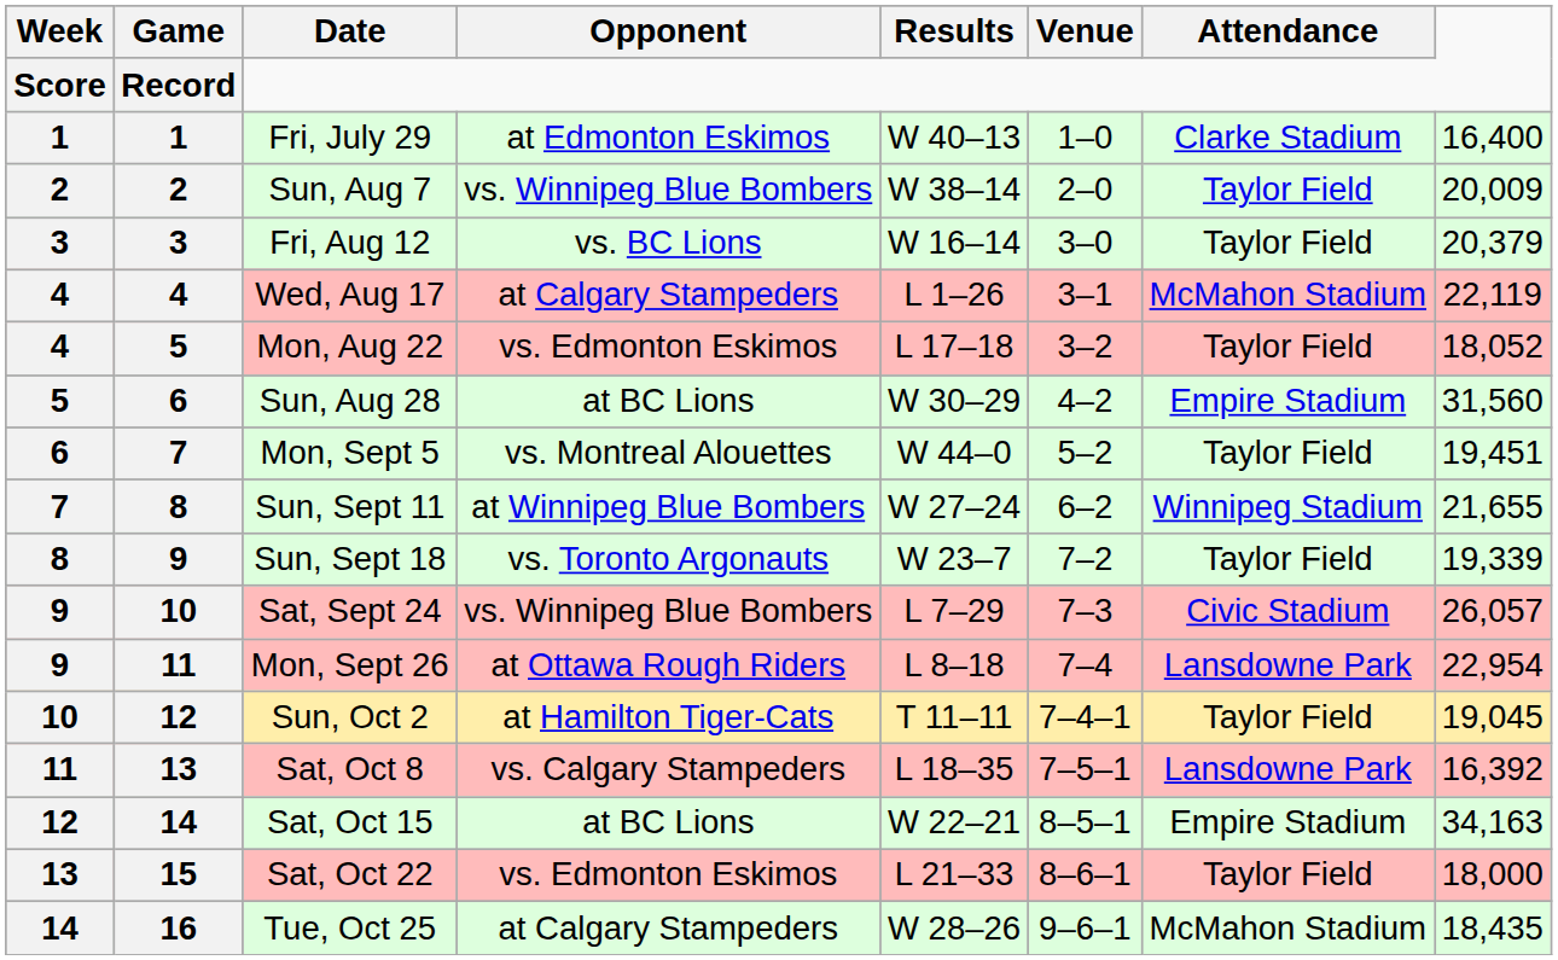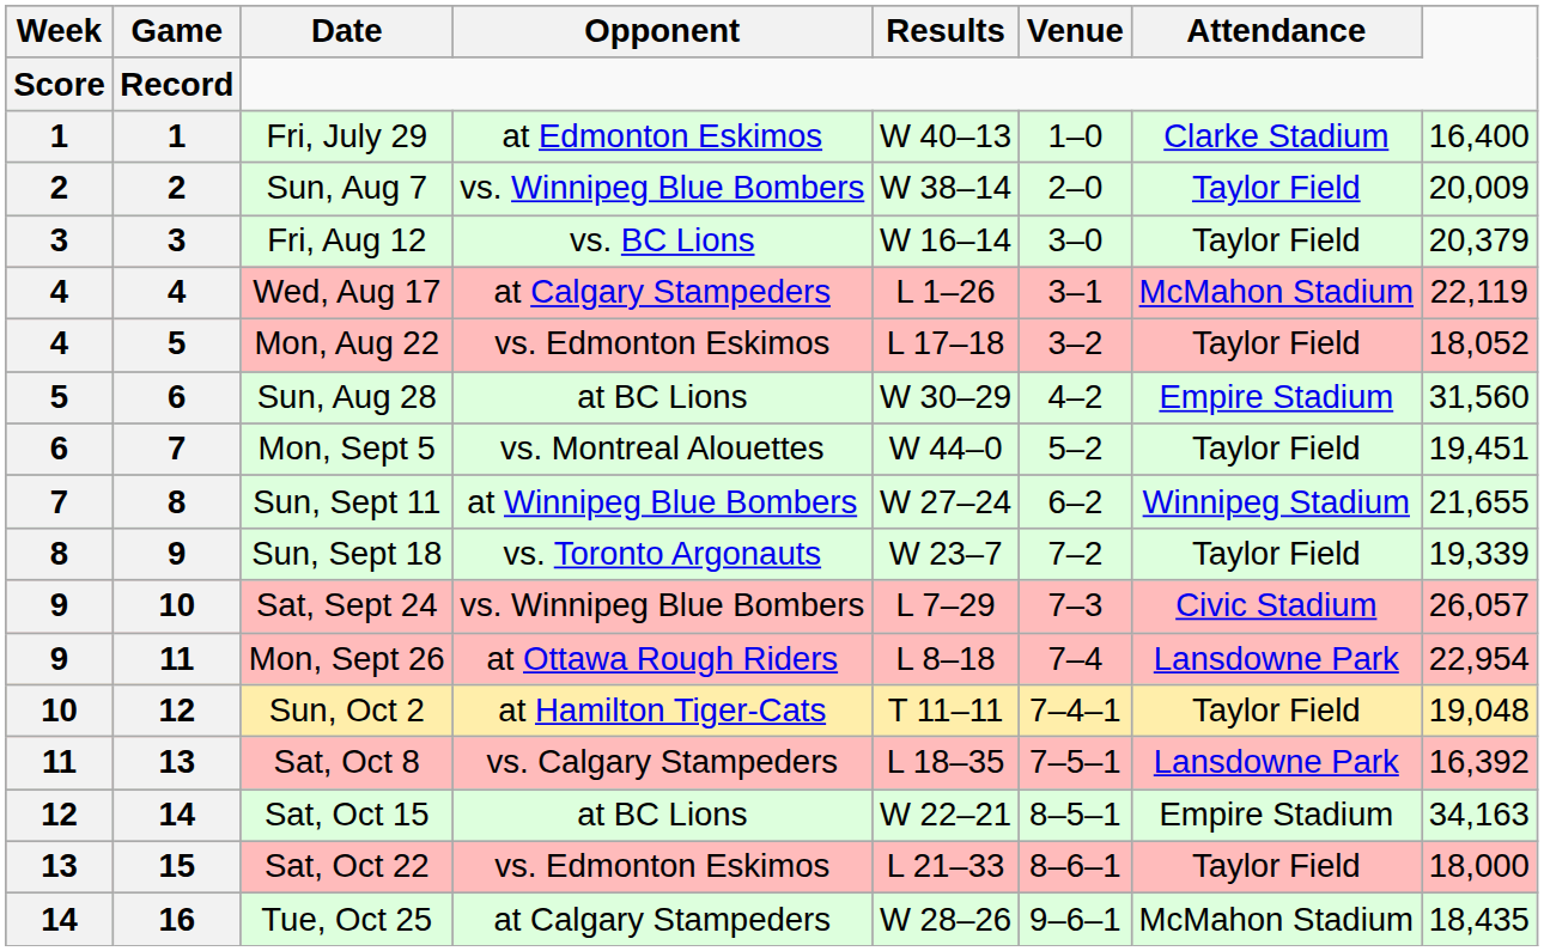Sun, Oct 2 | column 8: 19,045 -> 19,048
